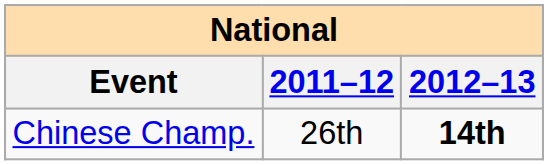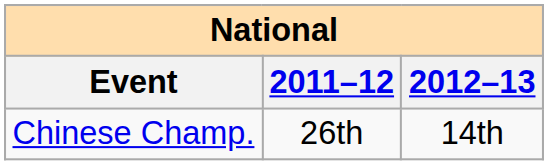Chinese Champ. | 2012–13: bold -> normal
